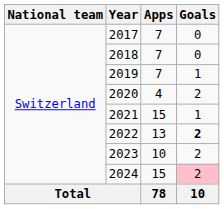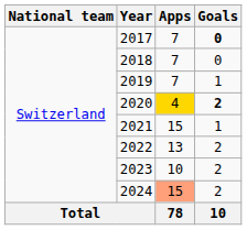2017 | Goals: normal -> bold
2020 | Apps: no background -> gold background
2020 | Goals: normal -> bold
2022 | Goals: bold -> normal
2024 | Apps: no background -> lightsalmon background
2024 | Goals: pink background -> no background
